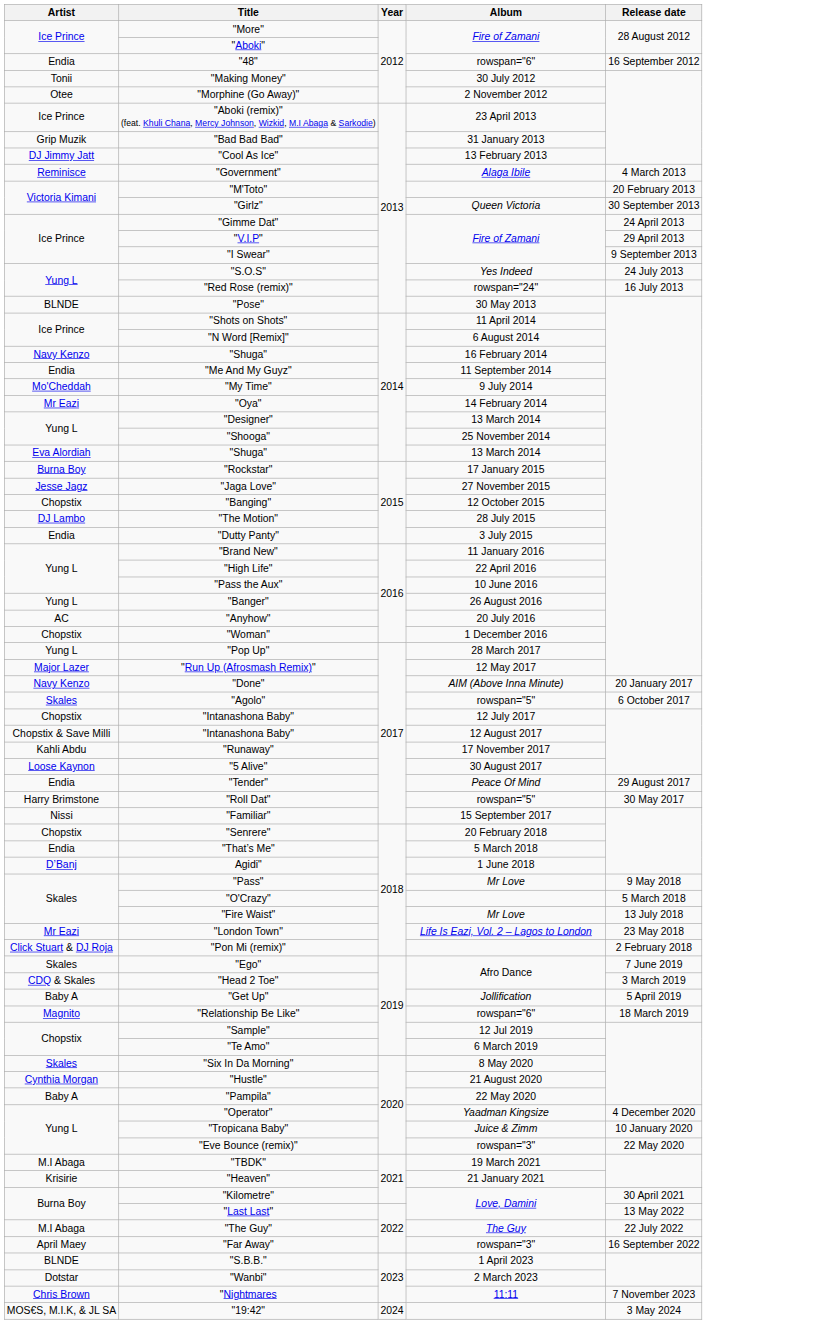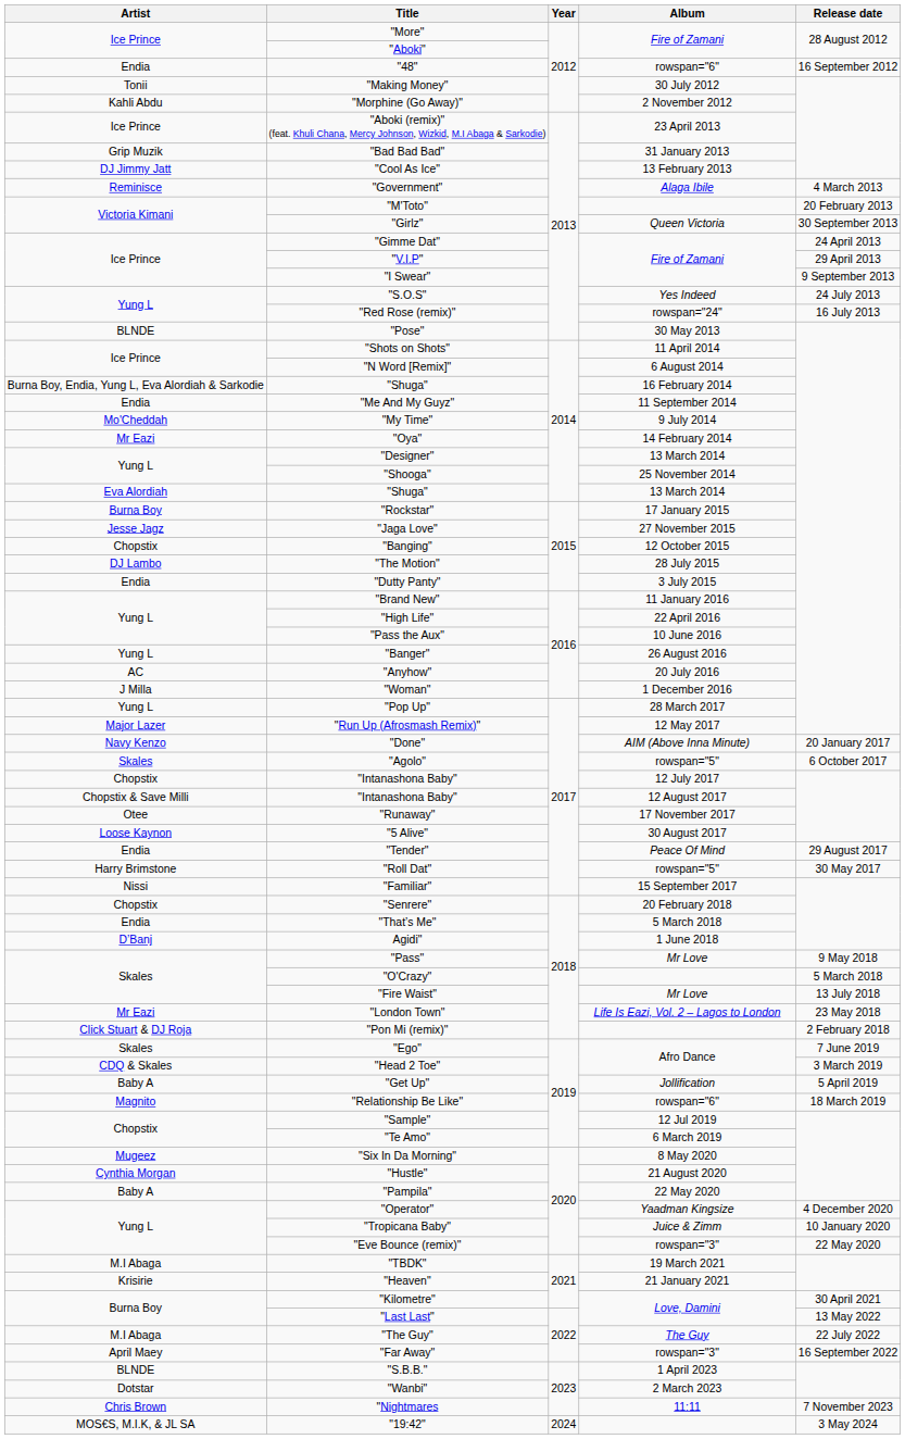"Morphine (Go Away)" | Artist: Otee -> Kahli Abdu
"Shuga" / 16 February 2014 | Artist: Navy Kenzo -> Burna Boy, Endia, Yung L, Eva Alordiah & Sarkodie
"Woman" | Artist: Chopstix -> J Milla
"Runaway" | Artist: Kahli Abdu -> Otee
"Six In Da Morning" | Artist: Skales -> Mugeez
